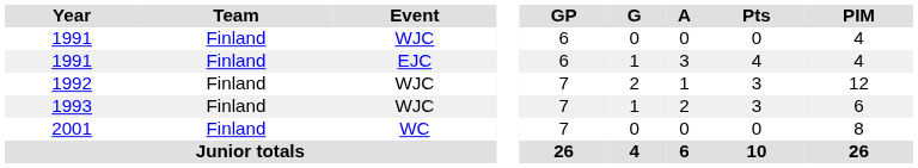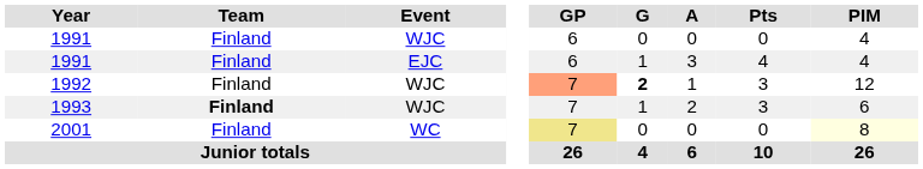1992 | GP: no background -> lightsalmon background
1992 | G: normal -> bold
1993 | Team: normal -> bold
2001 | GP: no background -> khaki background
2001 | PIM: no background -> lightyellow background
